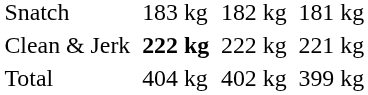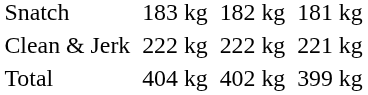Clean & Jerk | column 2: bold -> normal
